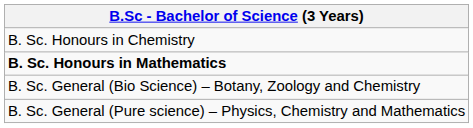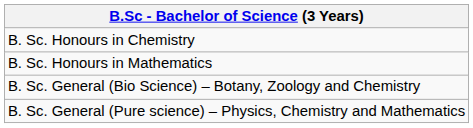row 3 | column 1: bold -> normal
